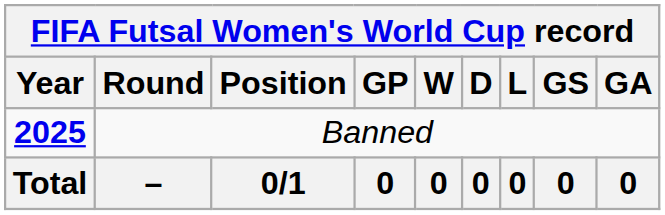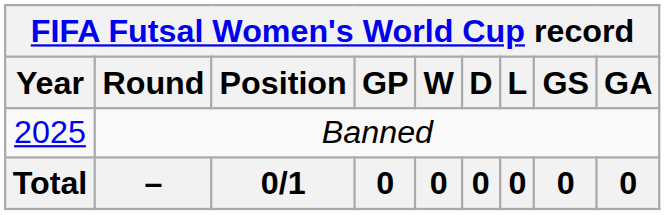Banned | Year: bold -> normal
